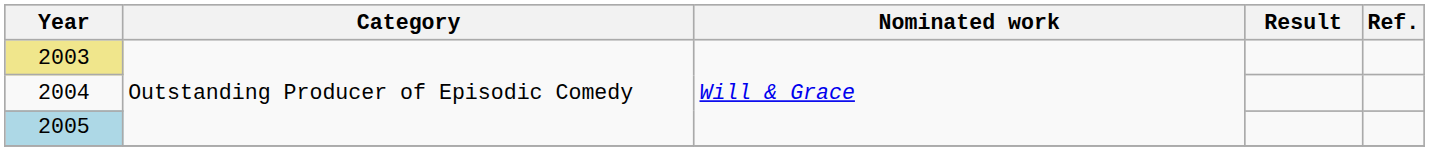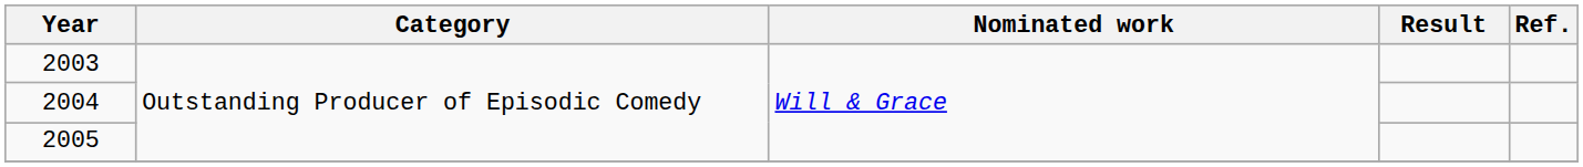2003 | Year: khaki background -> no background
2005 | Year: lightblue background -> no background
